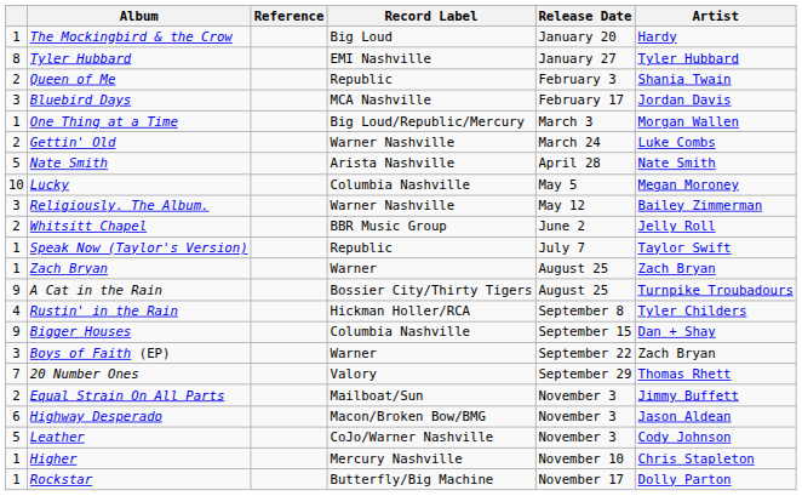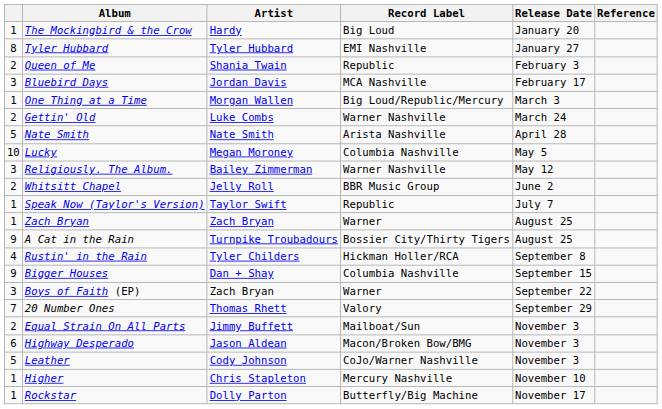columns swapped: Artist <-> Reference
